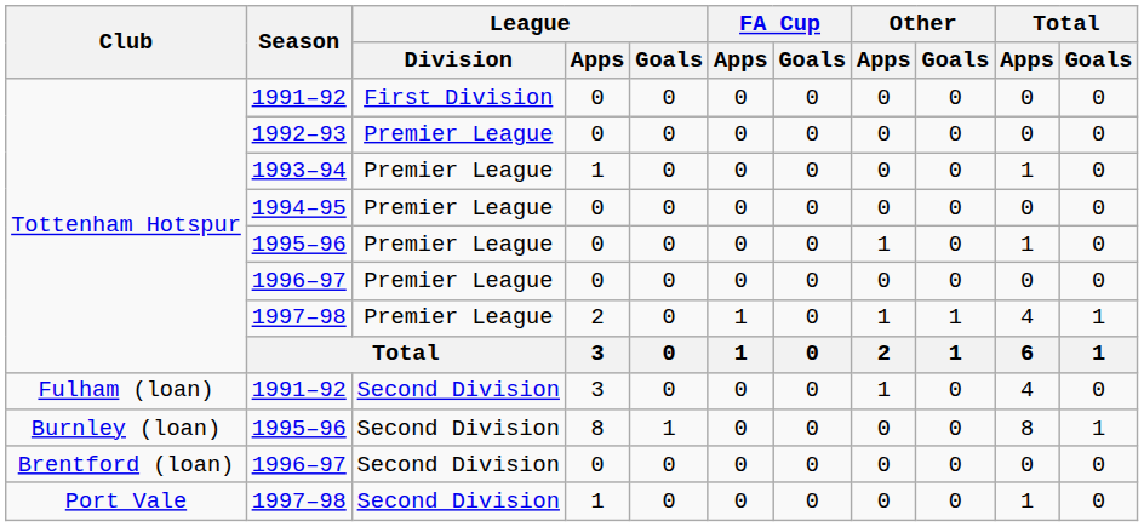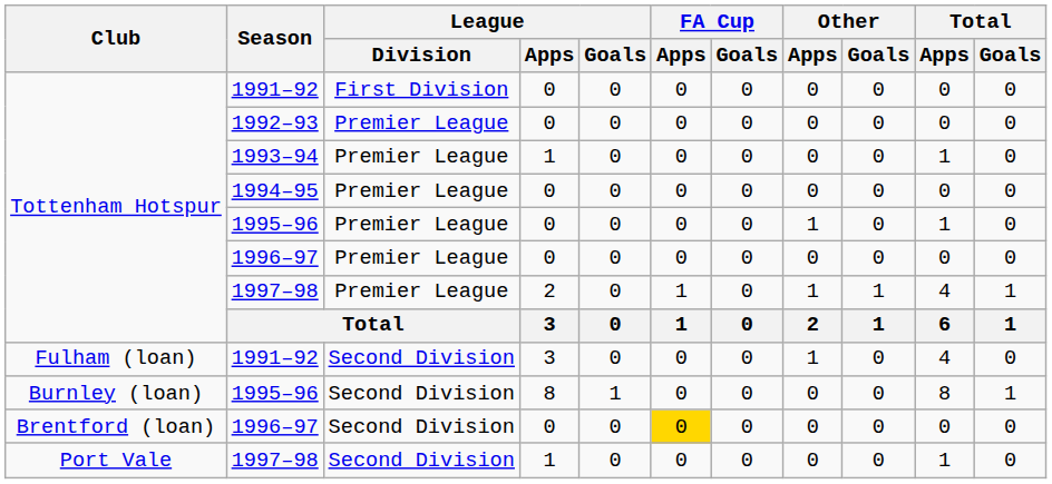Brentford (loan) / 1996–97 | FA Cup / Apps: no background -> gold background
